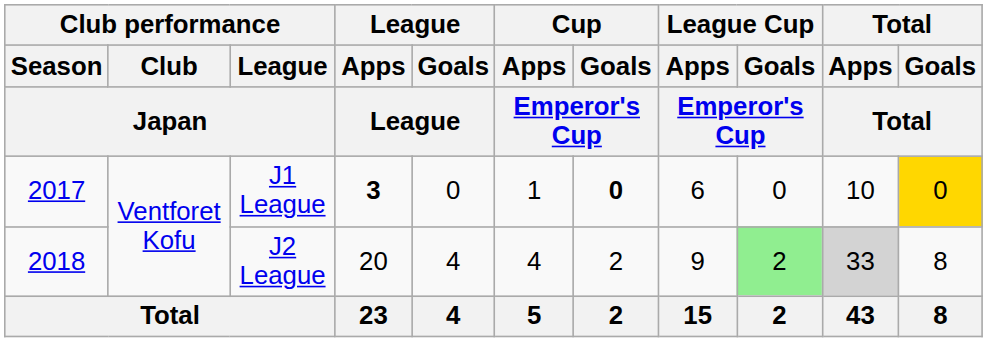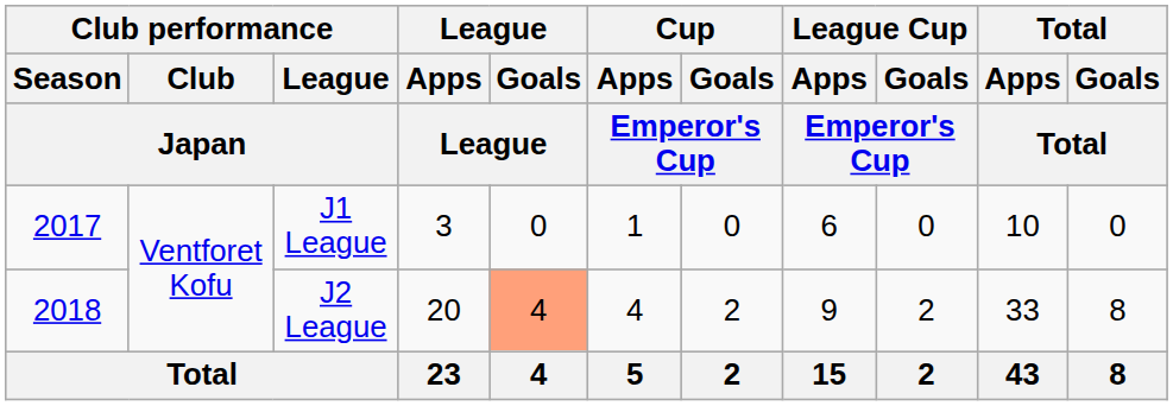J1 League | League / Apps / League: bold -> normal
J1 League | Cup / Goals / Emperor's Cup: bold -> normal
J1 League | Total / Goals / Total: gold background -> no background
J2 League | League / Goals / League: no background -> lightsalmon background
J2 League | League Cup / Goals / Emperor's Cup: lightgreen background -> no background
J2 League | Total / Apps / Total: lightgrey background -> no background
